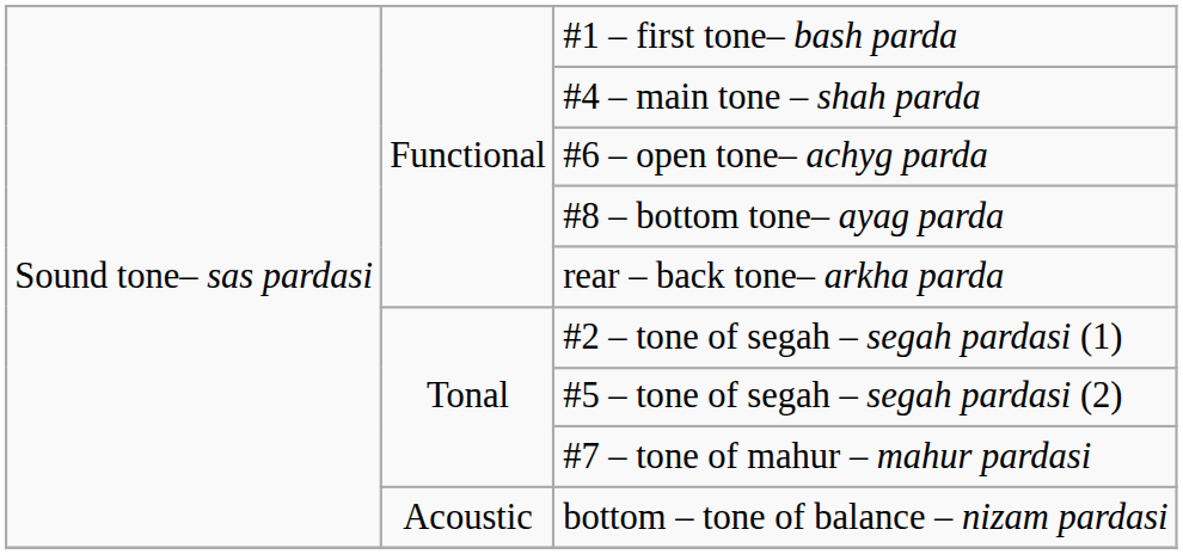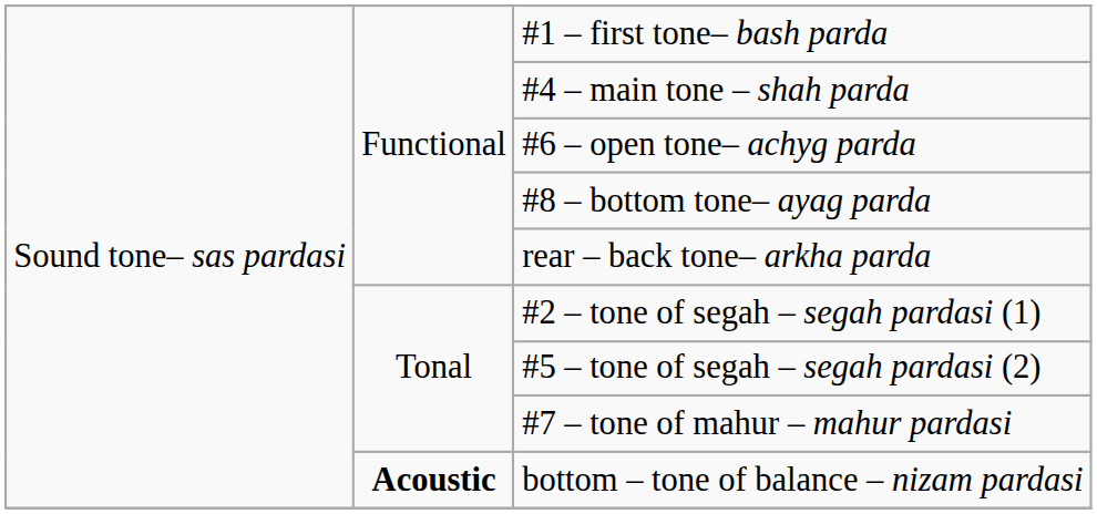bottom – tone of balance – nizam pardasi | column 2: normal -> bold
